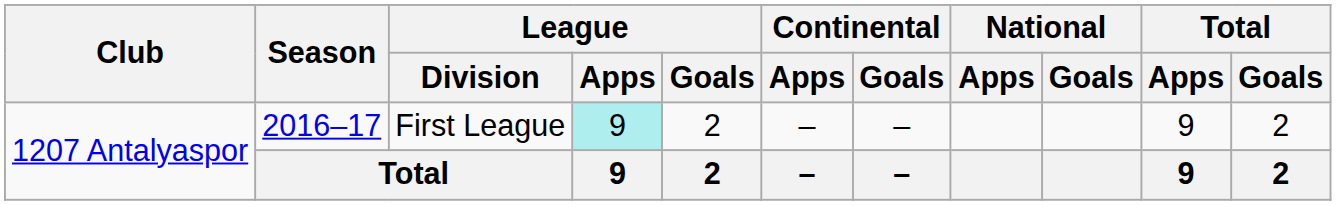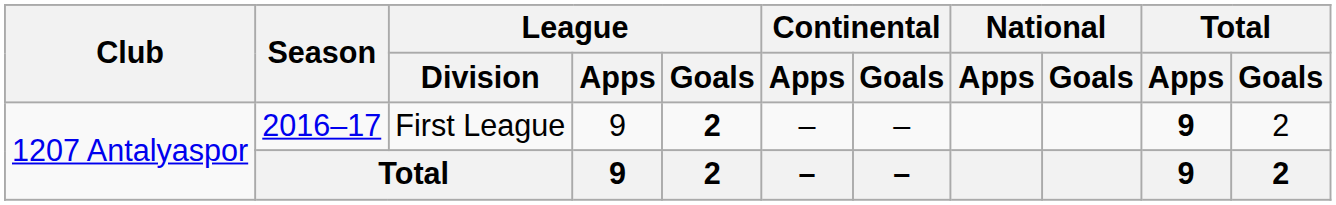1207 Antalyaspor / First League | League / Apps: paleturquoise background -> no background
1207 Antalyaspor / First League | League / Goals: normal -> bold
1207 Antalyaspor / First League | Total / Apps: normal -> bold
